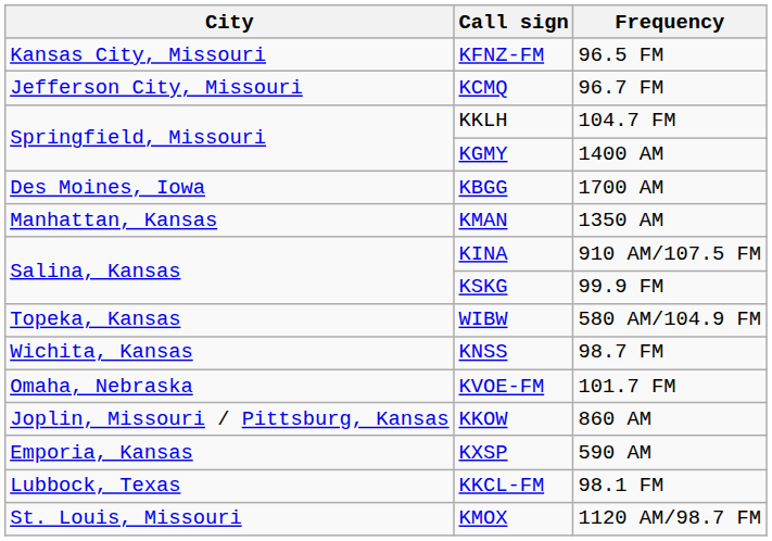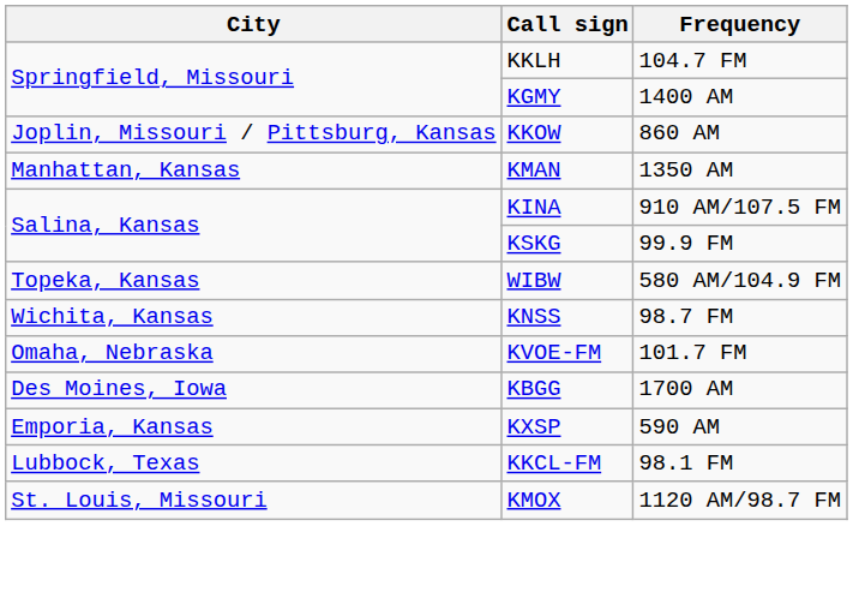- row: Kansas City, Missouri | KFNZ-FM | 96.5 FM
- row: Jefferson City, Missouri | KCMQ | 96.7 FM
rows swapped: KKOW <-> KBGG
